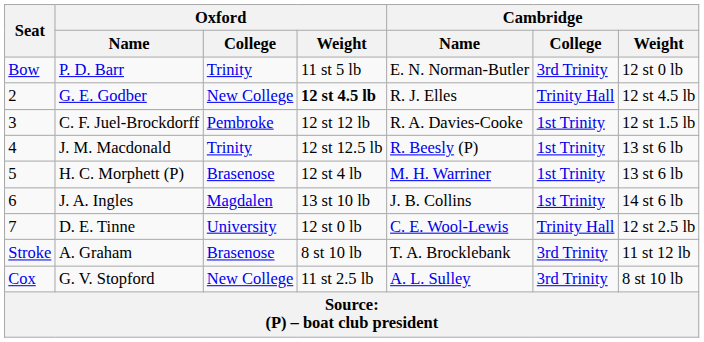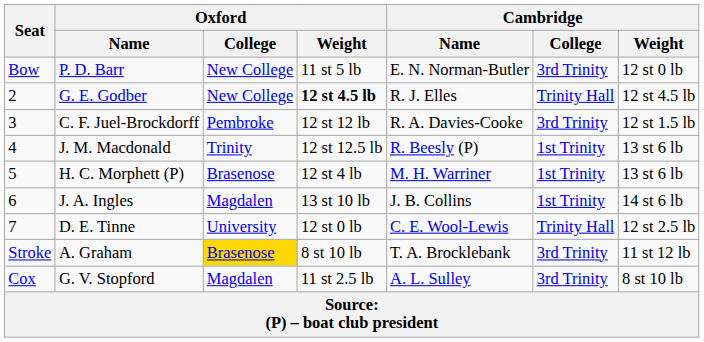P. D. Barr | Oxford / College: Trinity -> New College
C. F. Juel-Brockdorff | Cambridge / College: 1st Trinity -> 3rd Trinity
A. Graham | Oxford / College: no background -> gold background
G. V. Stopford | Oxford / College: New College -> Magdalen
